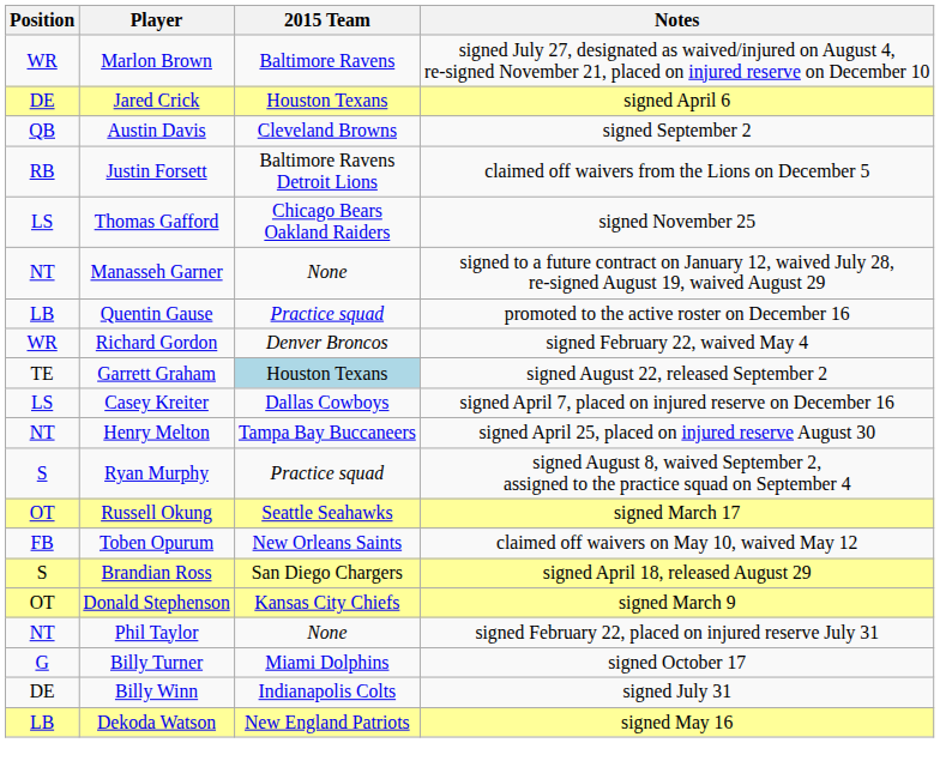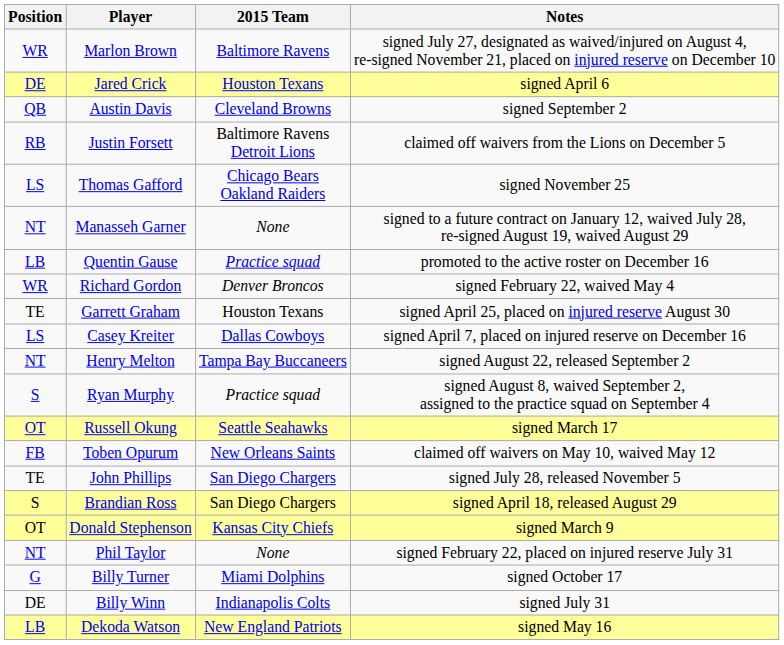Garrett Graham | 2015 Team: lightblue background -> no background
Garrett Graham | Notes: signed August 22, released September 2 -> signed April 25, placed on injured reserve August 30
Henry Melton | Notes: signed April 25, placed on injured reserve August 30 -> signed August 22, released September 2
+ row: TE | John Phillips | San Diego Chargers | signed July 28, released November 5
